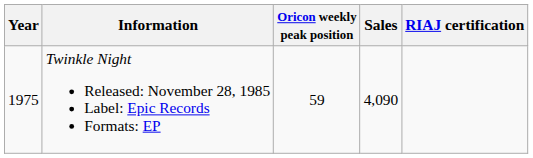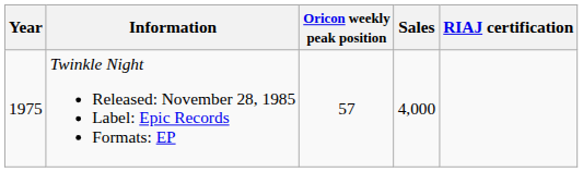row 2 | Oricon weekly peak position: 59 -> 57
row 2 | Sales: 4,090 -> 4,000
